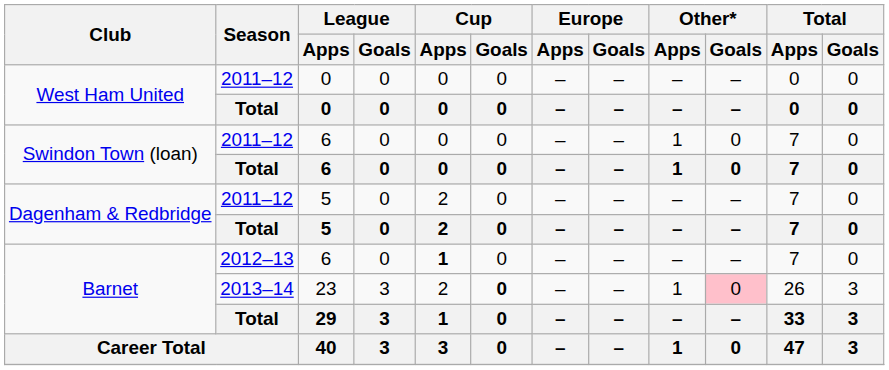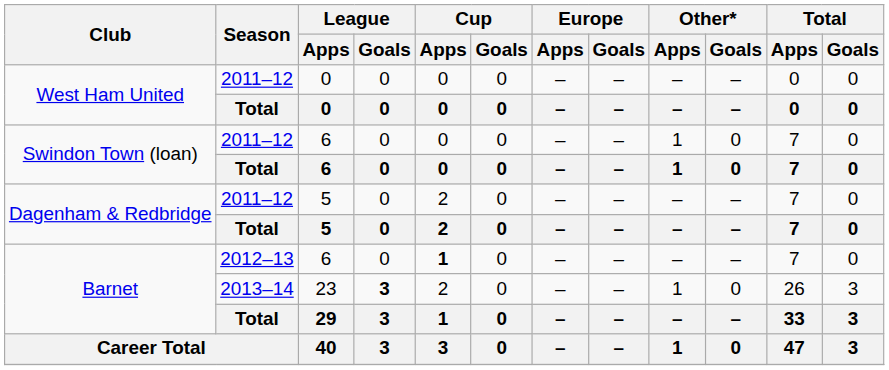Barnet / 23 | League / Goals: normal -> bold
Barnet / 23 | Cup / Goals: bold -> normal
Barnet / 23 | Other* / Goals: pink background -> no background
